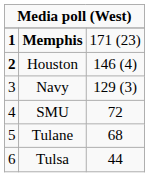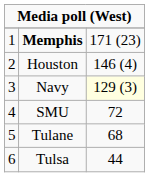Memphis | column 1: bold -> normal
Houston | column 1: bold -> normal
Navy | column 3: no background -> lightyellow background
